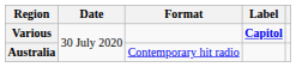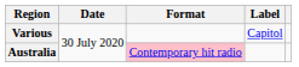Various | Label: bold -> normal
Australia | Format: no background -> pink background
